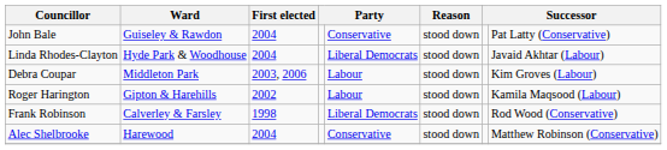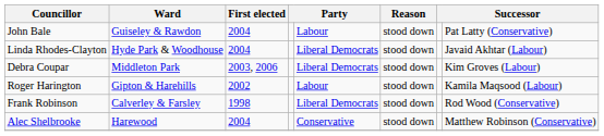John Bale | column 5: Conservative -> Labour
Debra Coupar | column 5: Labour -> Liberal Democrats
